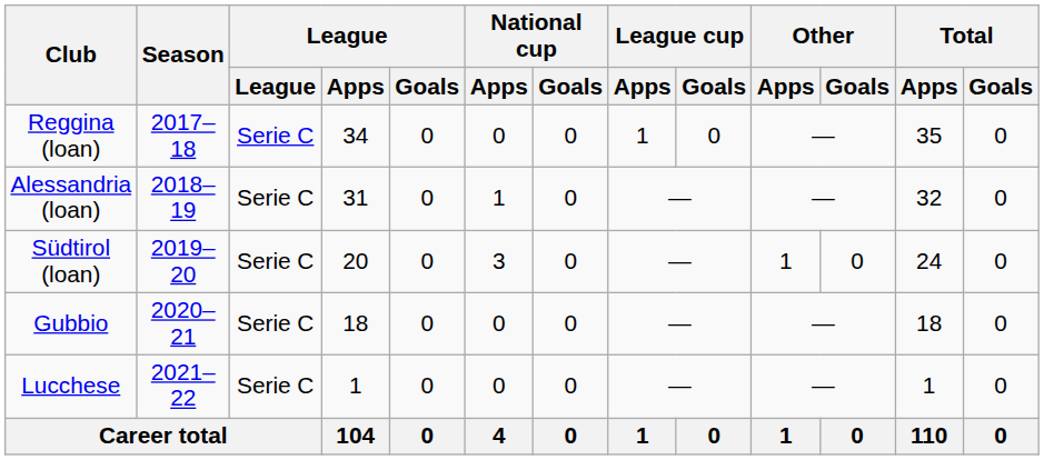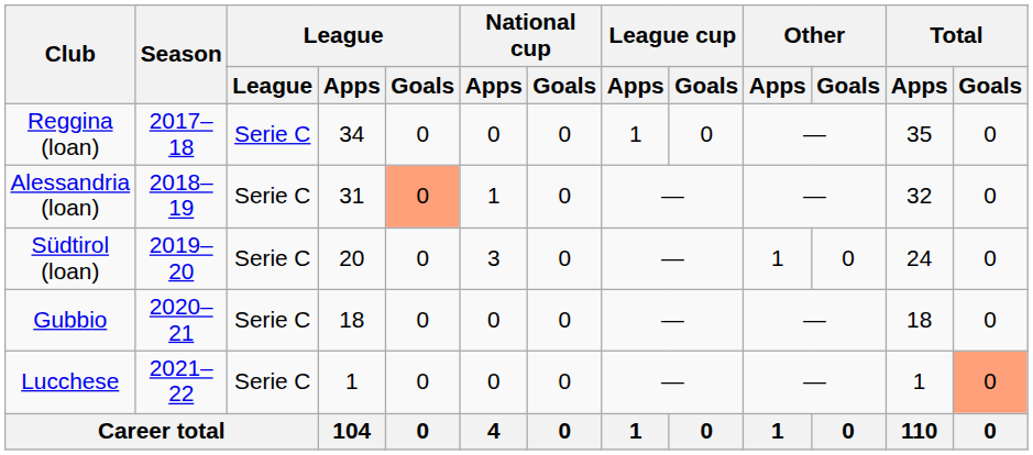Alessandria (loan) | League / Goals: no background -> lightsalmon background
Lucchese | Total / Goals: no background -> lightsalmon background
